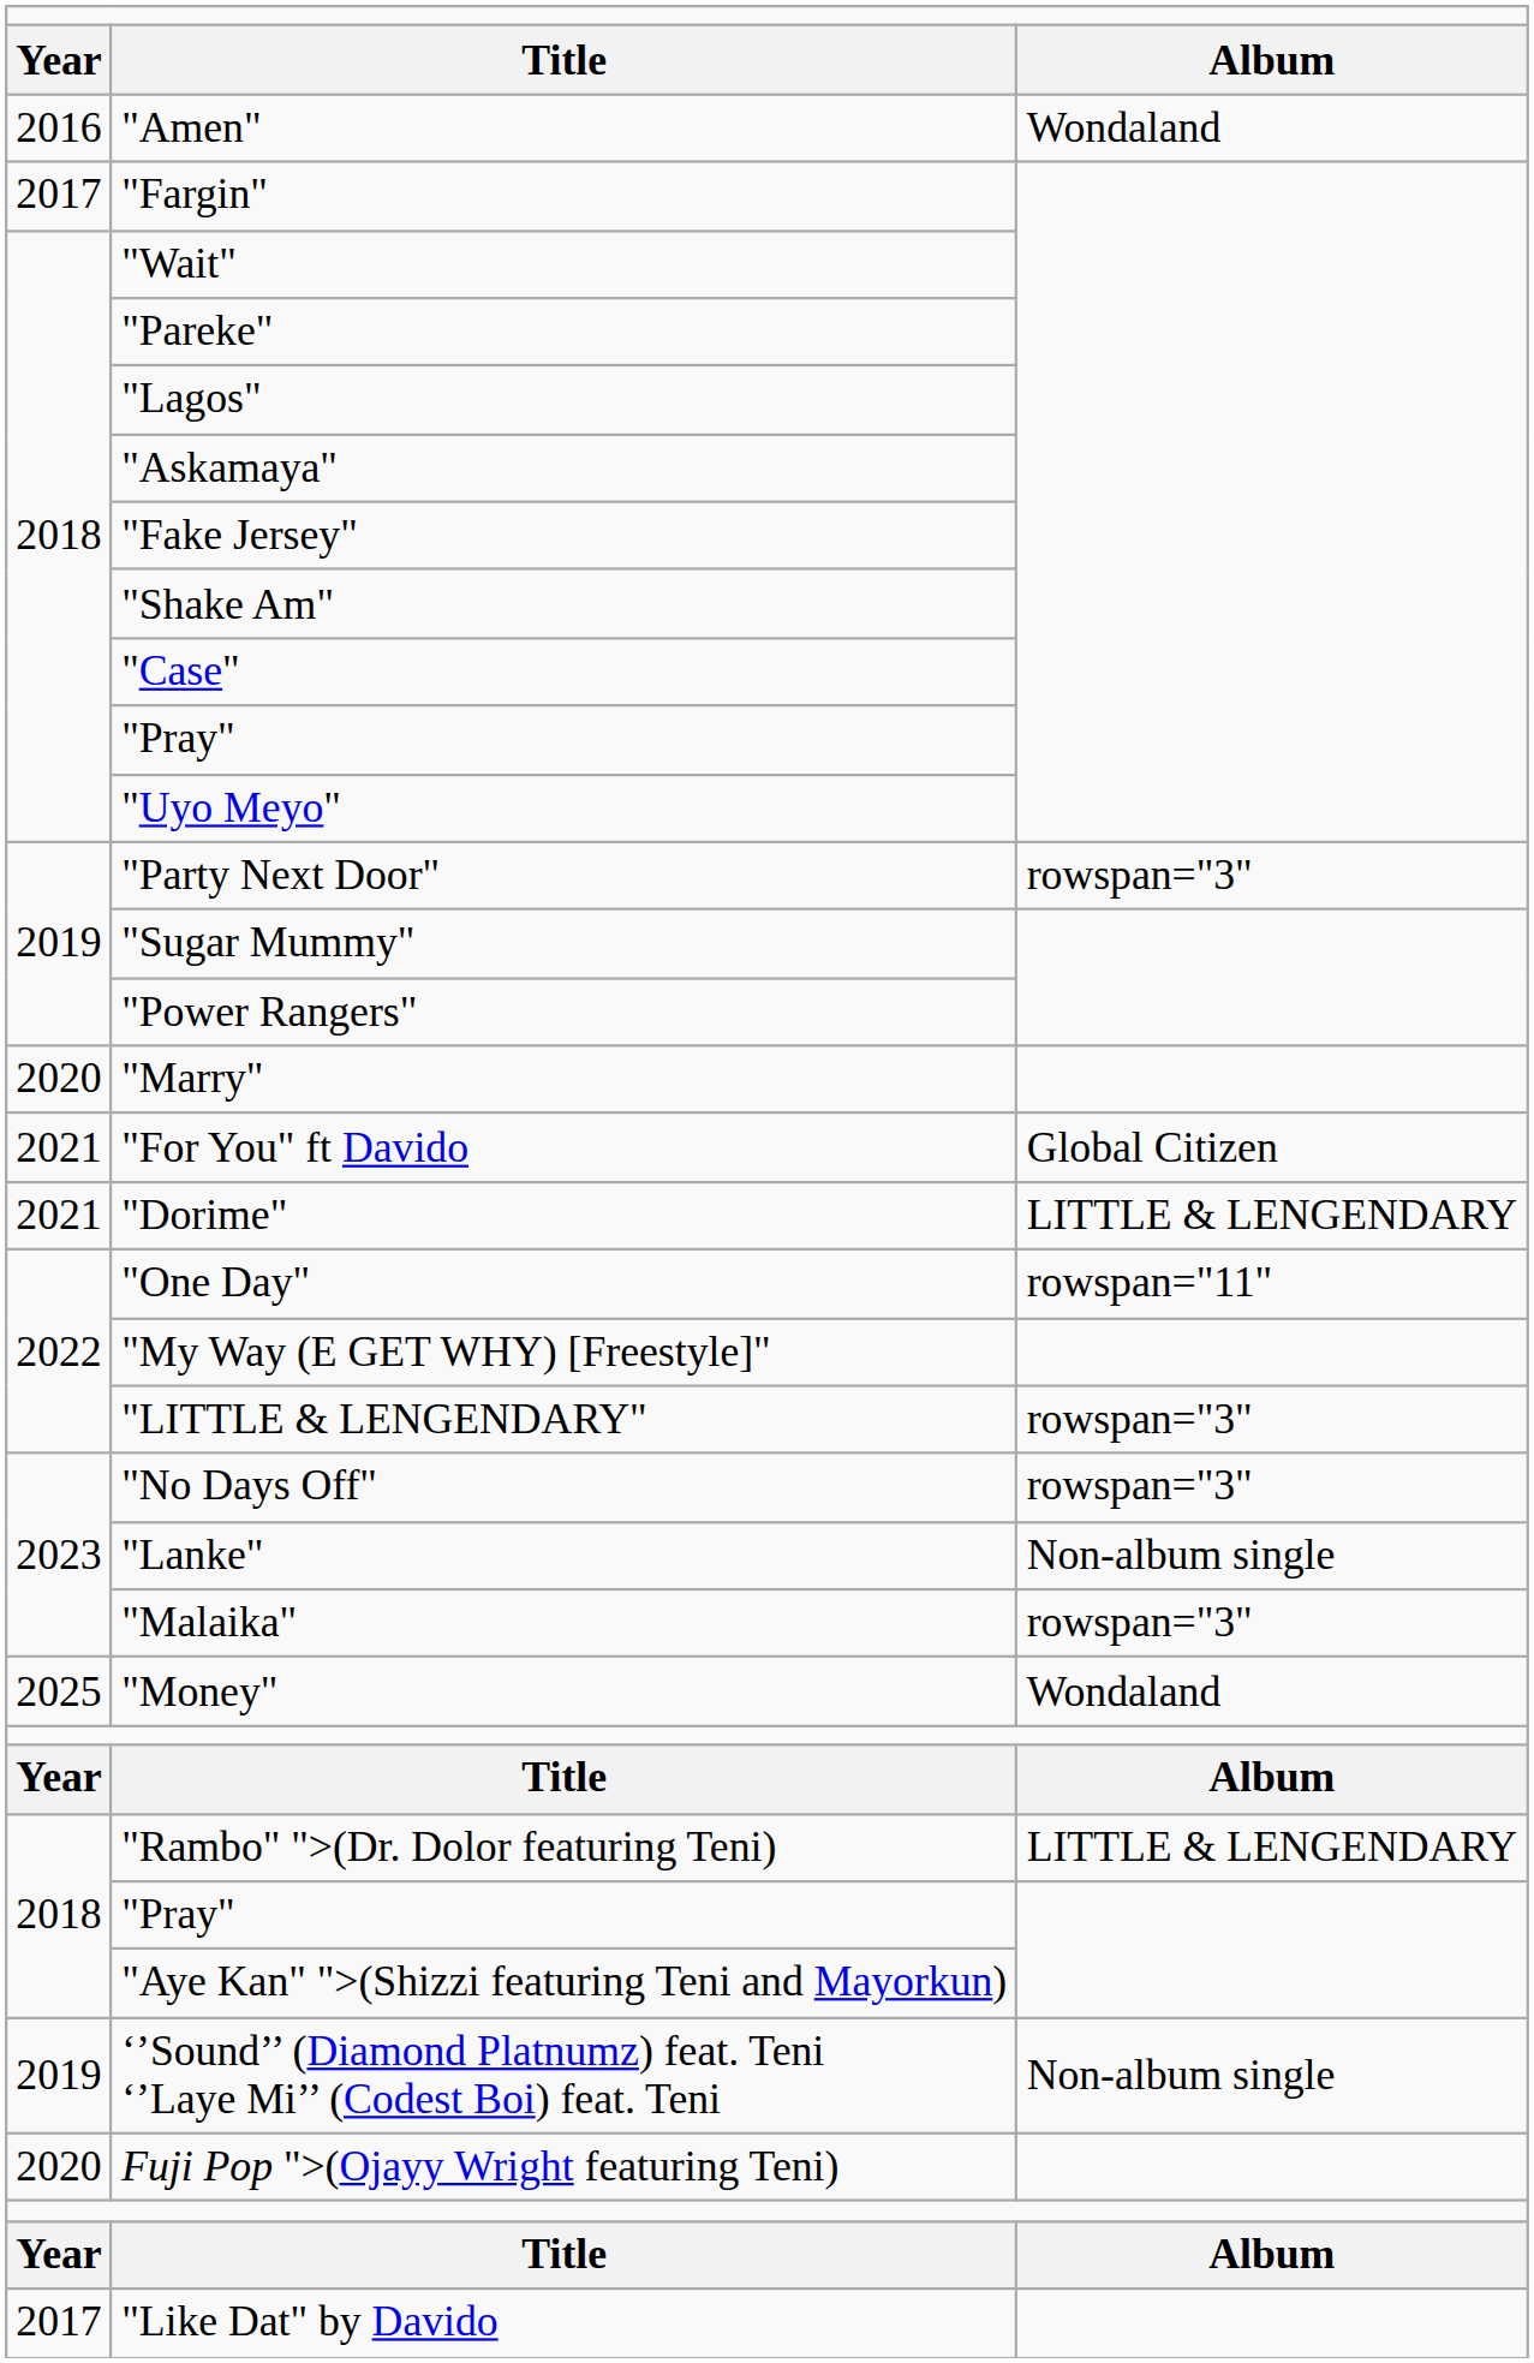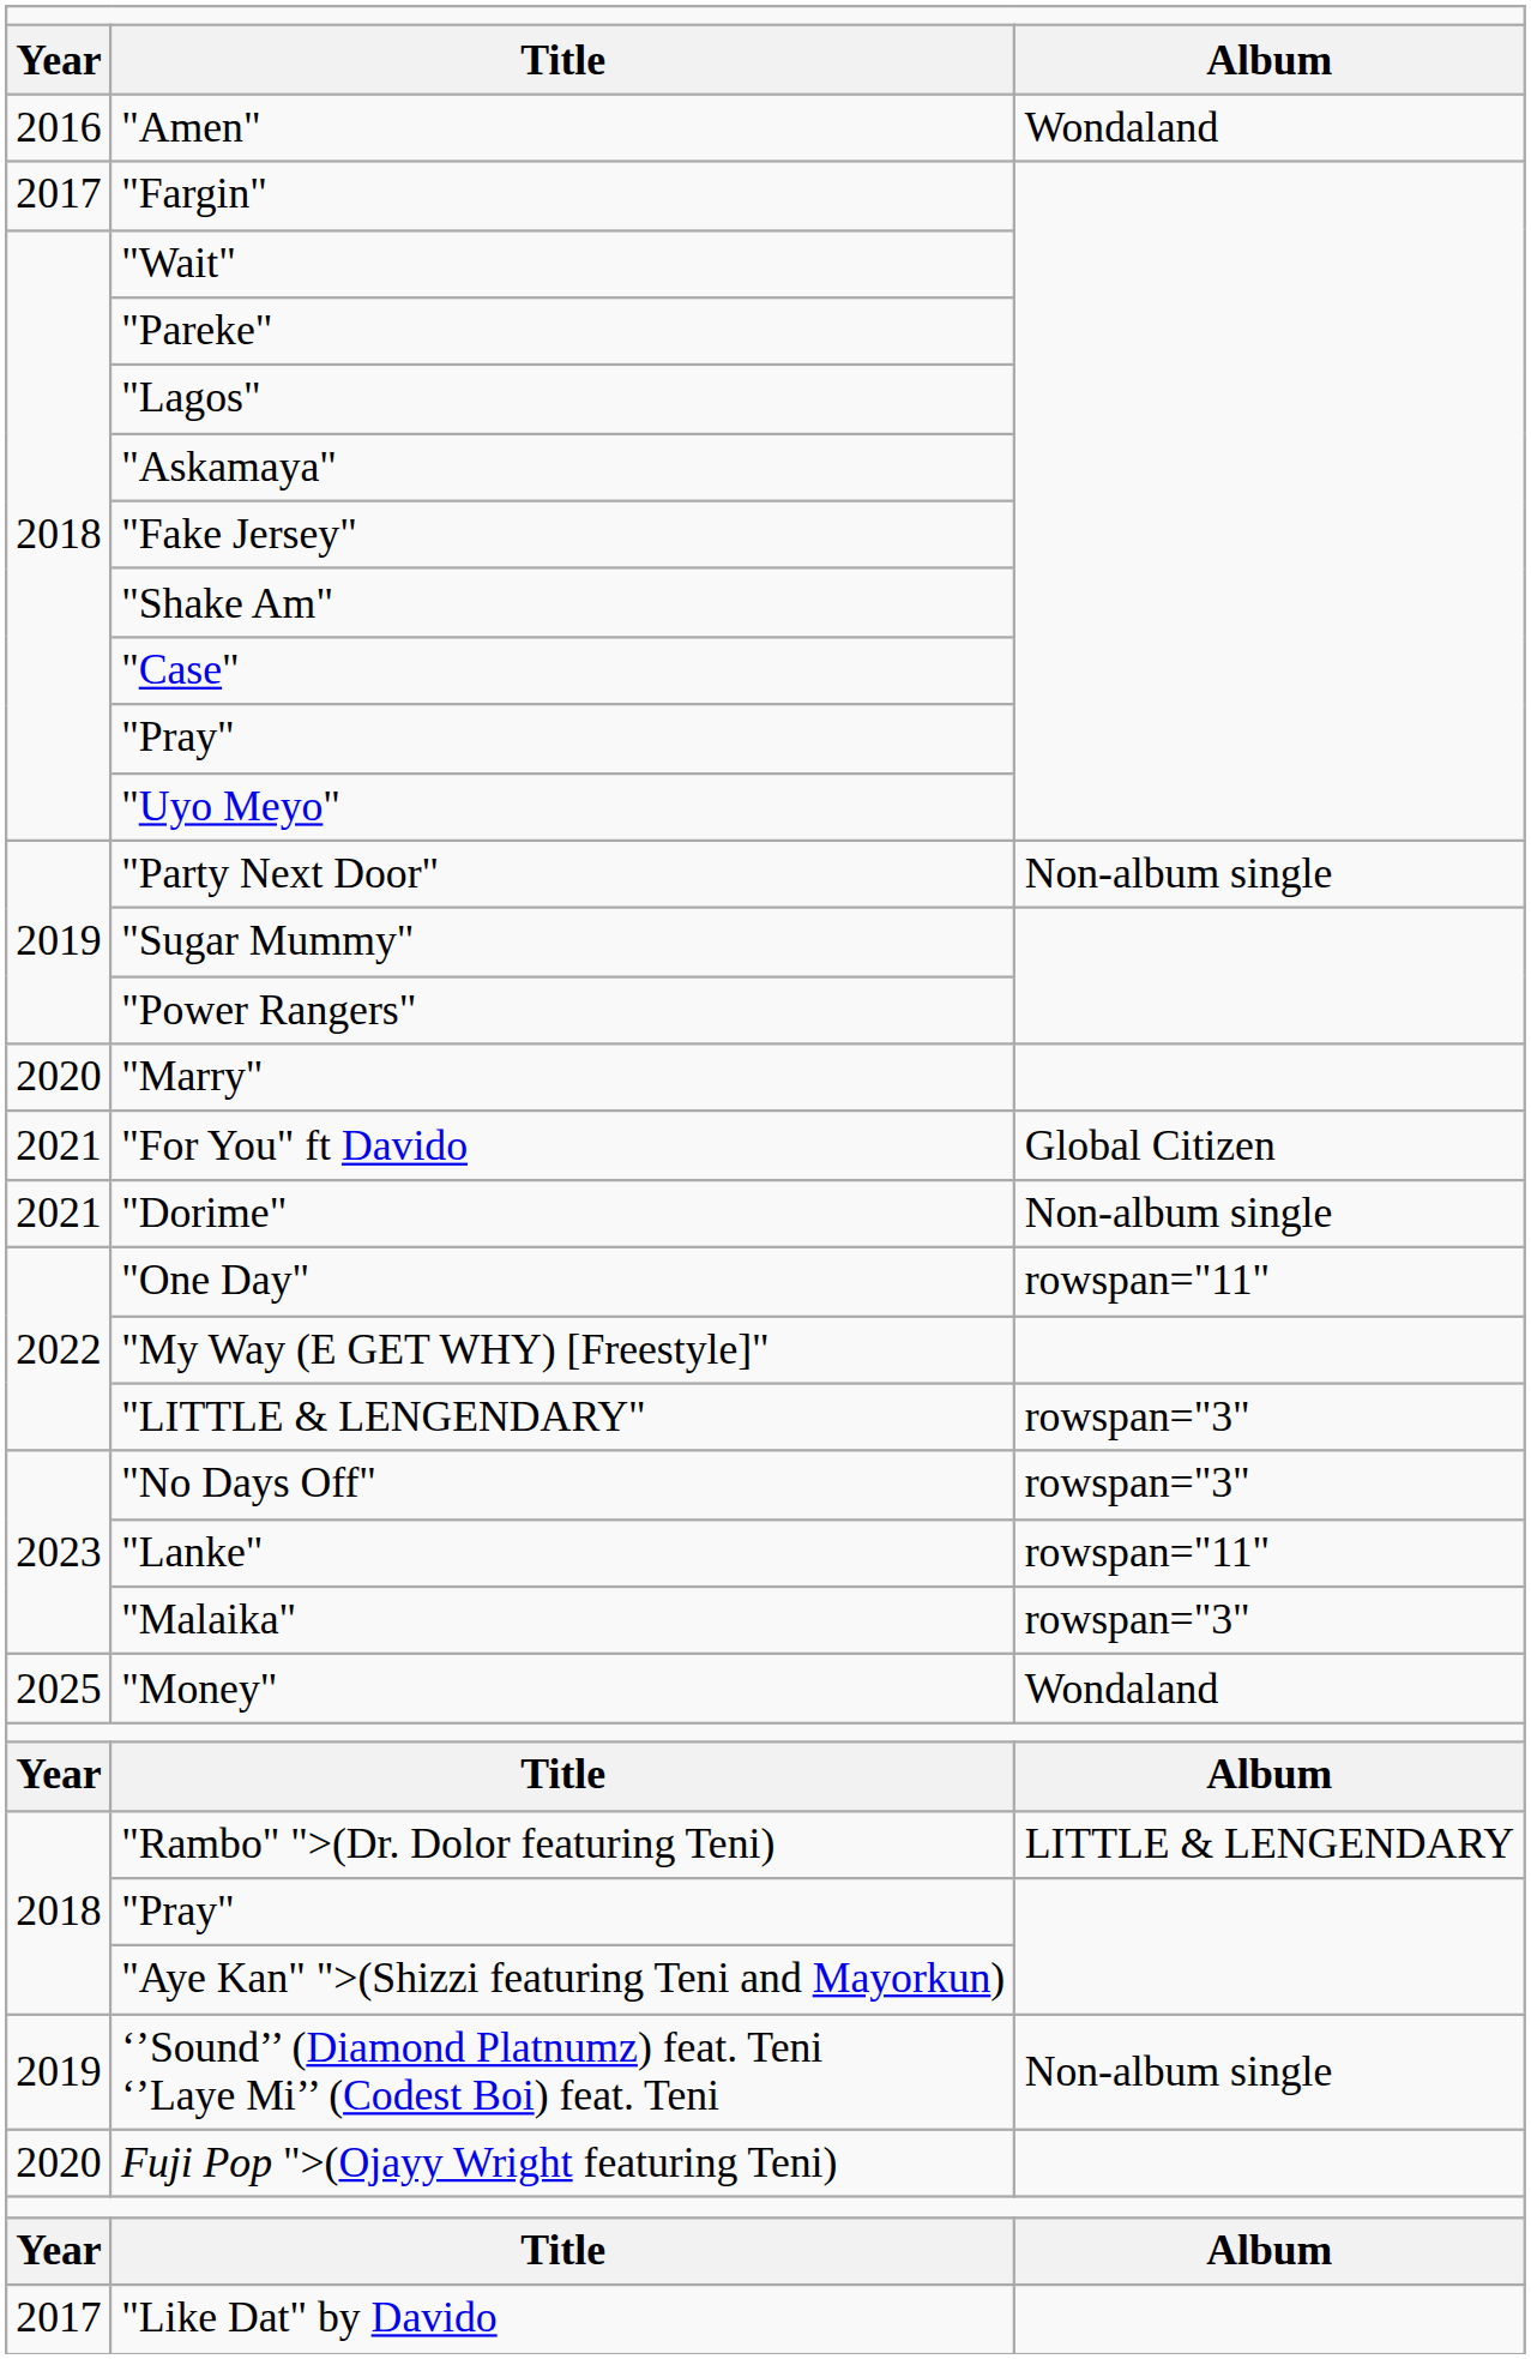"Party Next Door" | column 3: rowspan="3" -> Non-album single
"Dorime" | column 3: LITTLE & LENGENDARY -> Non-album single
"Lanke" | column 3: Non-album single -> rowspan="11"
